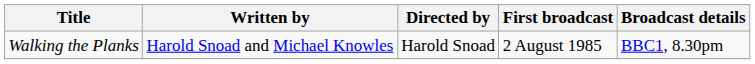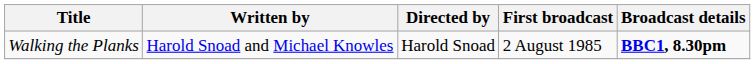Walking the Planks | Broadcast details: normal -> bold
